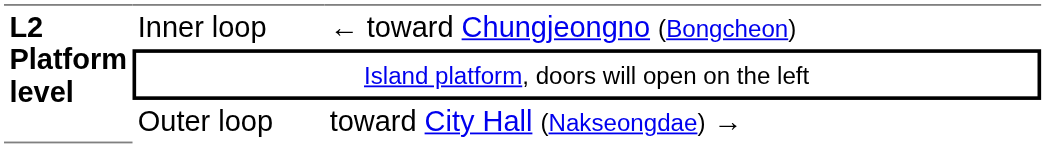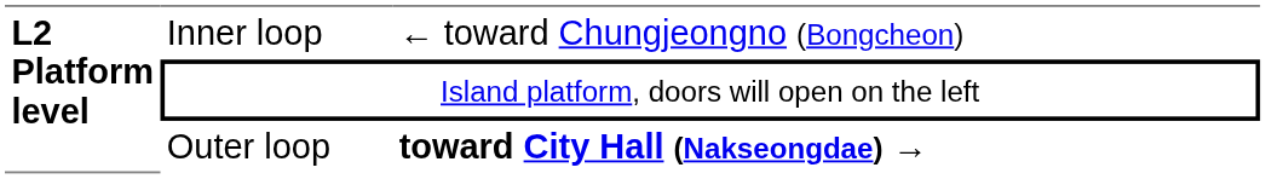Outer loop | column 3: normal -> bold
